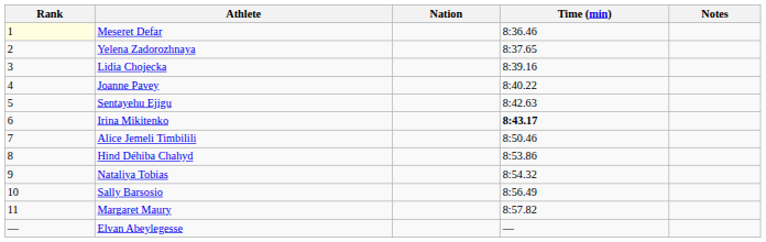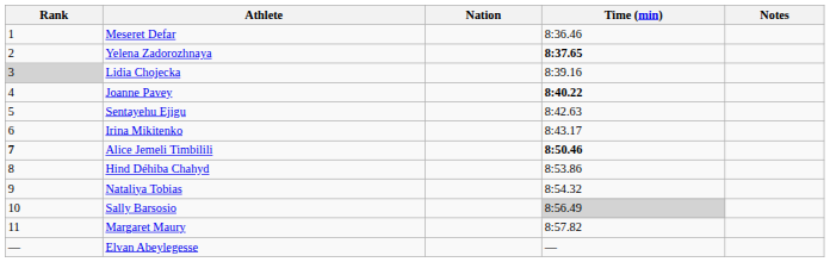Meseret Defar | Rank: lightyellow background -> no background
Yelena Zadorozhnaya | Time (min): normal -> bold
Lidia Chojecka | Rank: no background -> lightgrey background
Joanne Pavey | Time (min): normal -> bold
Irina Mikitenko | Time (min): bold -> normal
Alice Jemeli Timbilili | Rank: normal -> bold
Alice Jemeli Timbilili | Time (min): normal -> bold
Sally Barsosio | Time (min): no background -> lightgrey background
